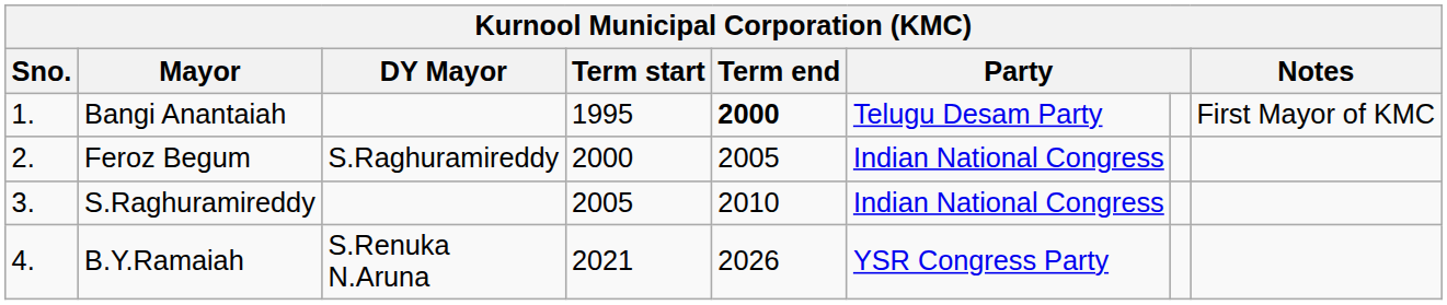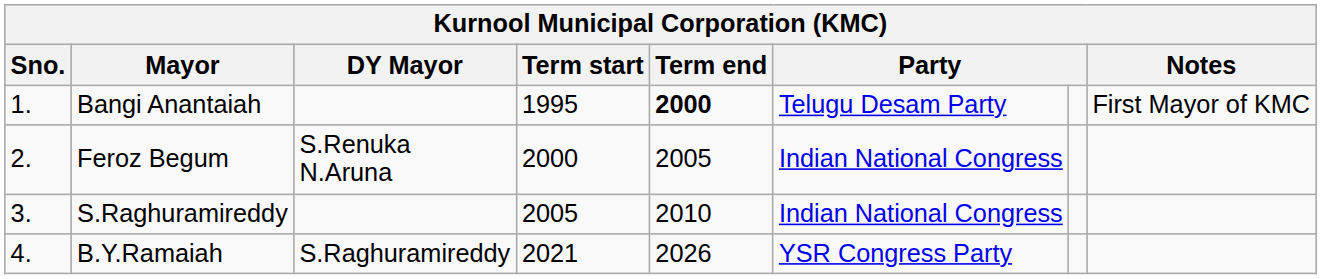Feroz Begum | DY Mayor: S.Raghuramireddy -> S.Renuka N.Aruna
B.Y.Ramaiah | DY Mayor: S.Renuka N.Aruna -> S.Raghuramireddy
